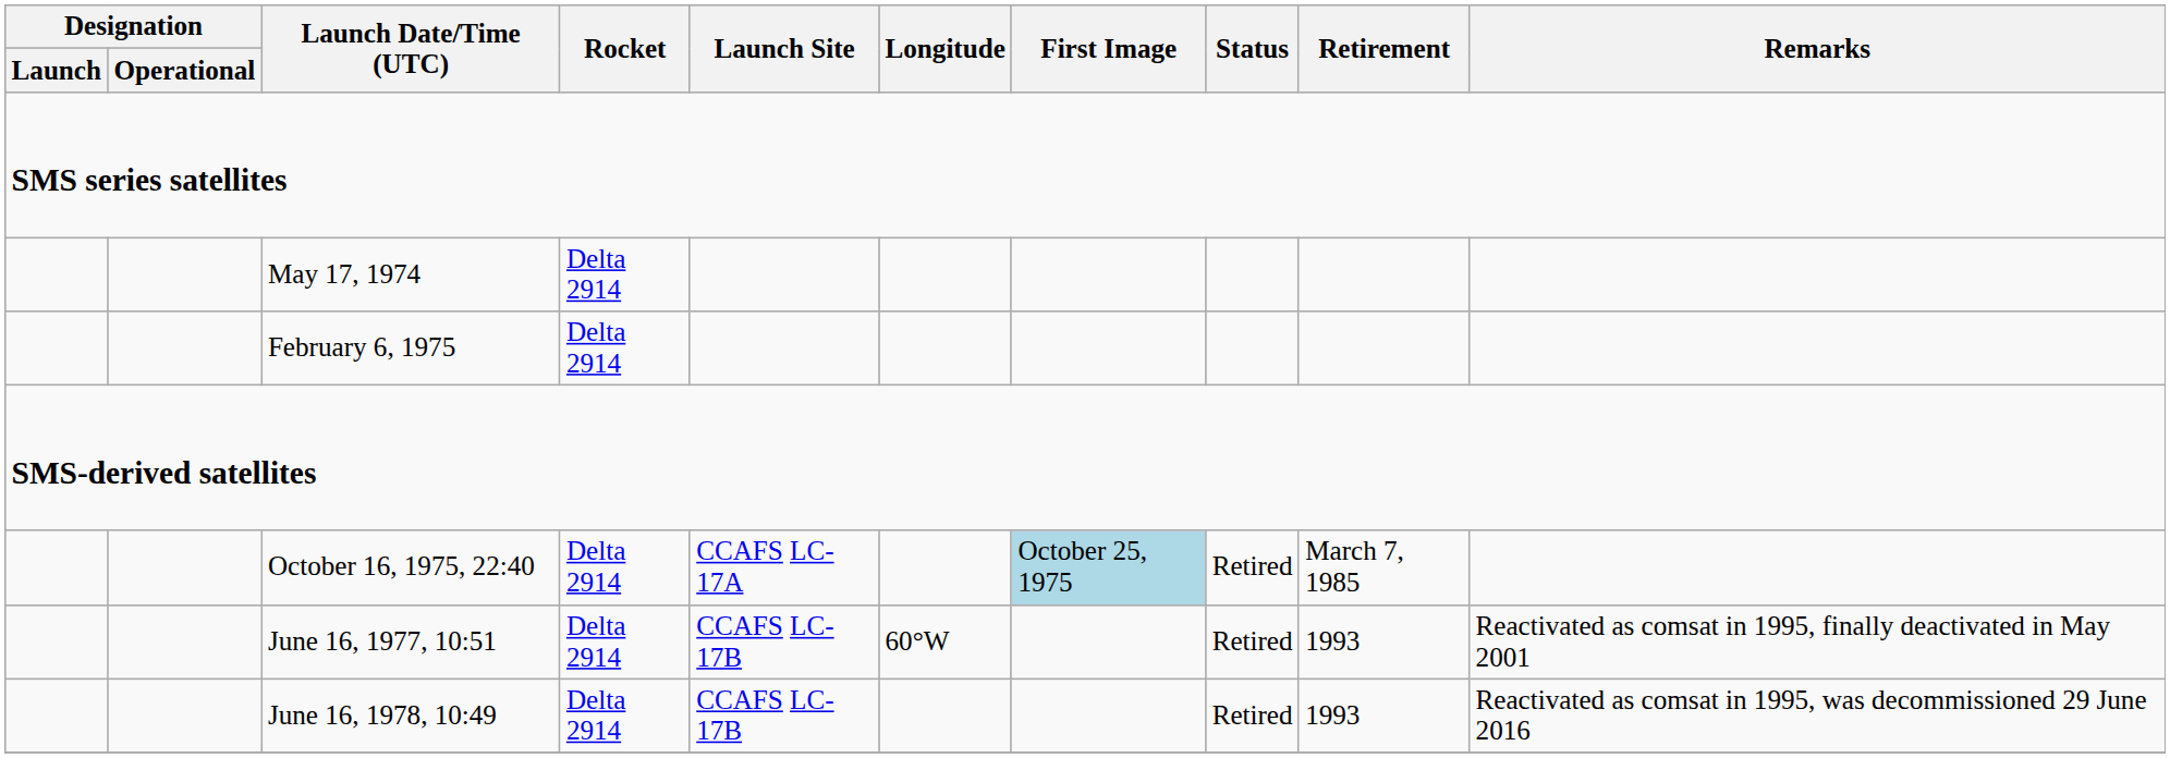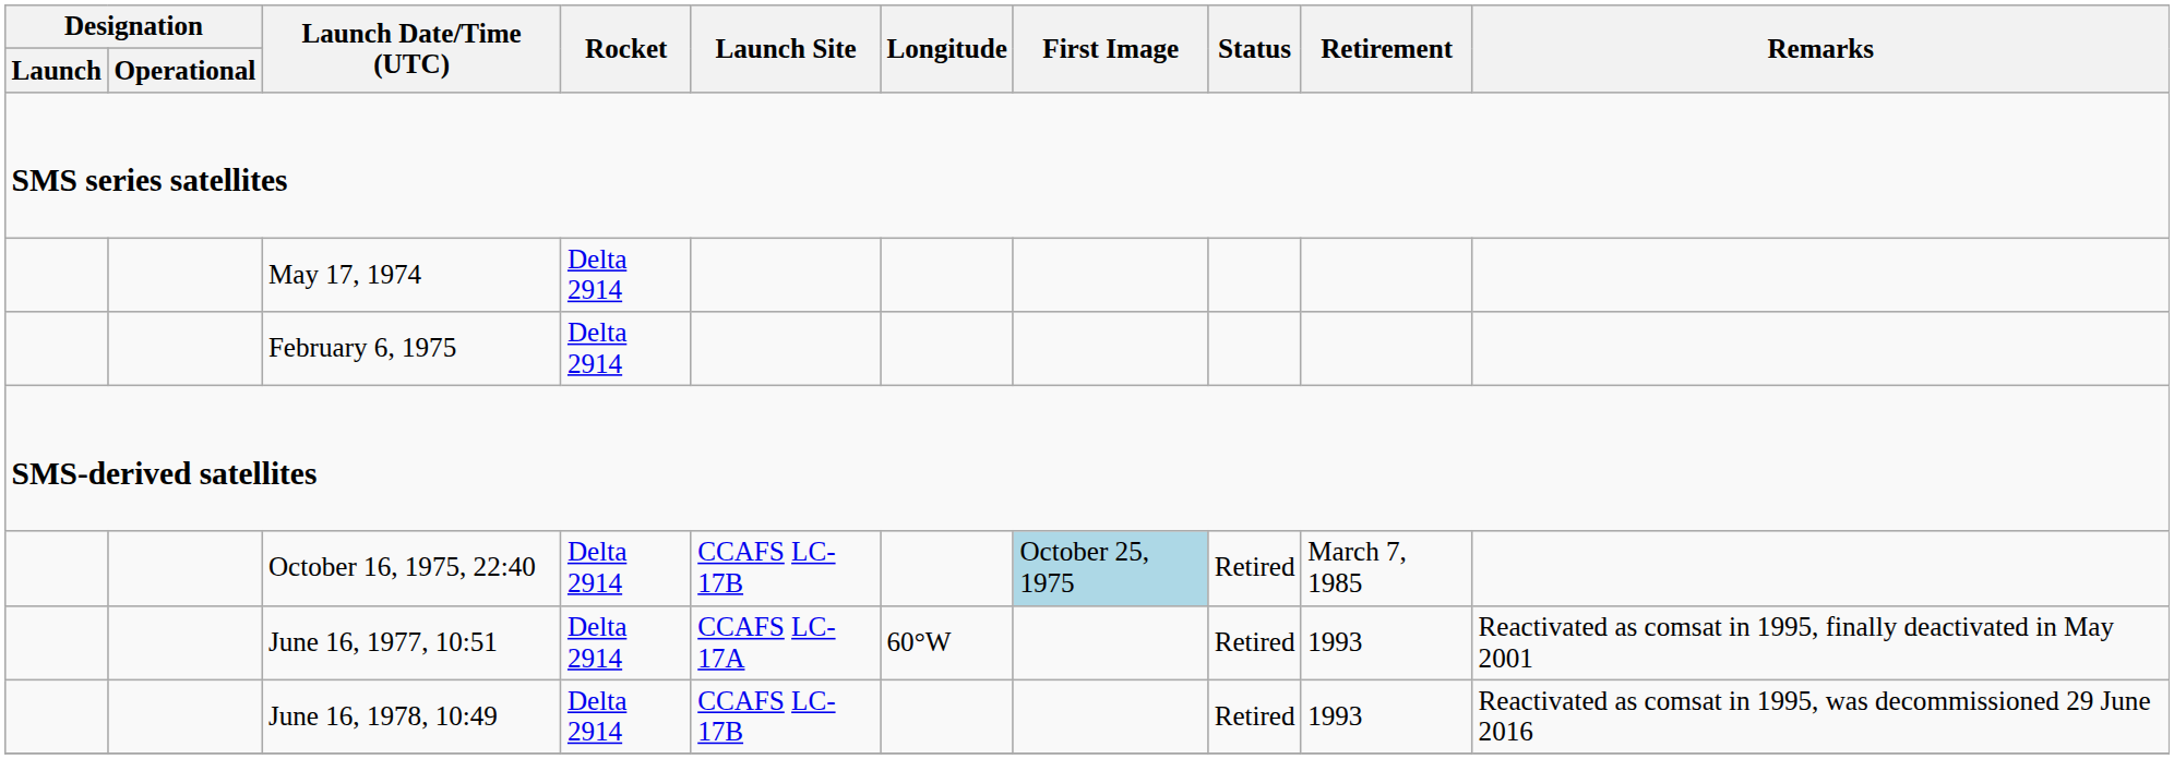October 16, 1975, 22:40 | Launch Site: CCAFS LC-17A -> CCAFS LC-17B
June 16, 1977, 10:51 | Launch Site: CCAFS LC-17B -> CCAFS LC-17A
